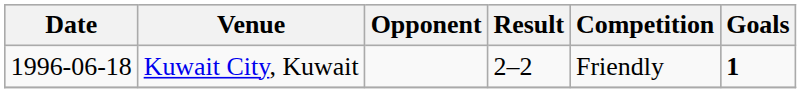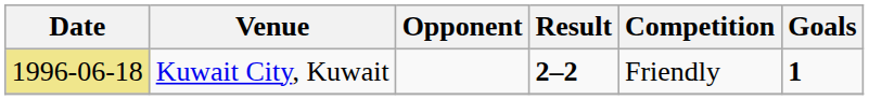Kuwait City, Kuwait | Date: no background -> khaki background
Kuwait City, Kuwait | Result: normal -> bold
